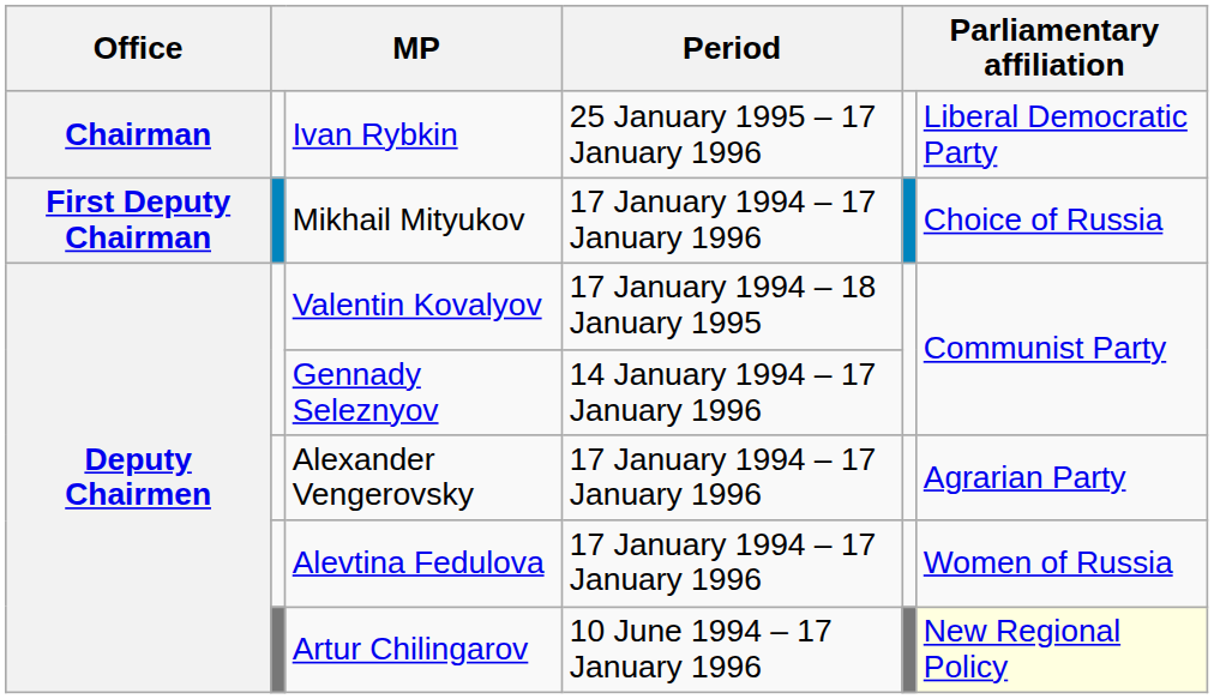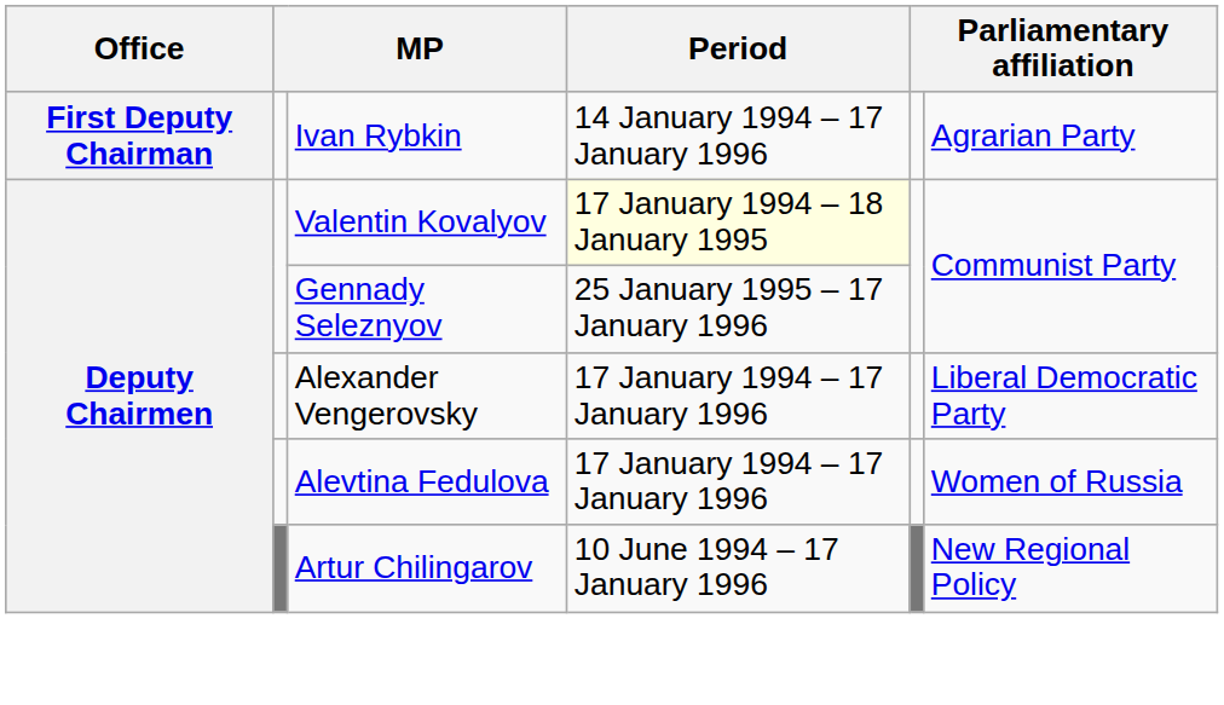Ivan Rybkin | Office: Chairman -> First Deputy Chairman
Ivan Rybkin | Period: 25 January 1995 – 17 January 1996 -> 14 January 1994 – 17 January 1996
Ivan Rybkin | column 6: Liberal Democratic Party -> Agrarian Party
- row: First Deputy Chairman | Mikhail Mityukov | 17 January 1994 – 17 January 1996 | Choice of Russia
Valentin Kovalyov | Period: no background -> lightyellow background
Gennady Seleznyov | Period: 14 January 1994 – 17 January 1996 -> 25 January 1995 – 17 January 1996
Alexander Vengerovsky | column 6: Agrarian Party -> Liberal Democratic Party
Artur Chilingarov | column 6: lightyellow background -> no background
